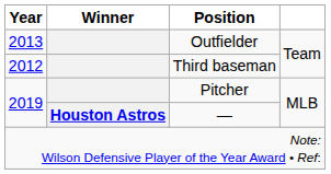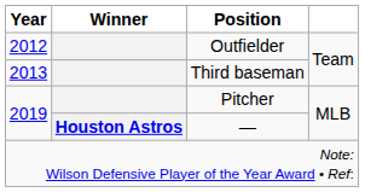Outfielder | Year: 2013 -> 2012
Third baseman | Year: 2012 -> 2013
